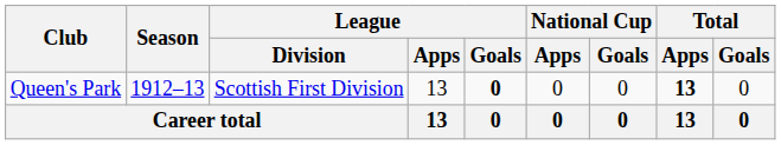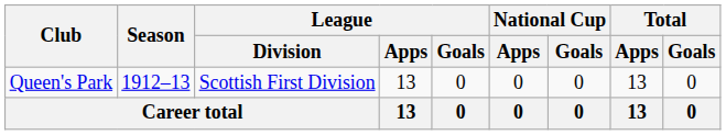Queen's Park | League / Goals: bold -> normal
Queen's Park | Total / Apps: bold -> normal
